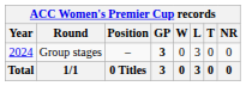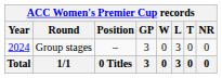Group stages | GP: bold -> normal
